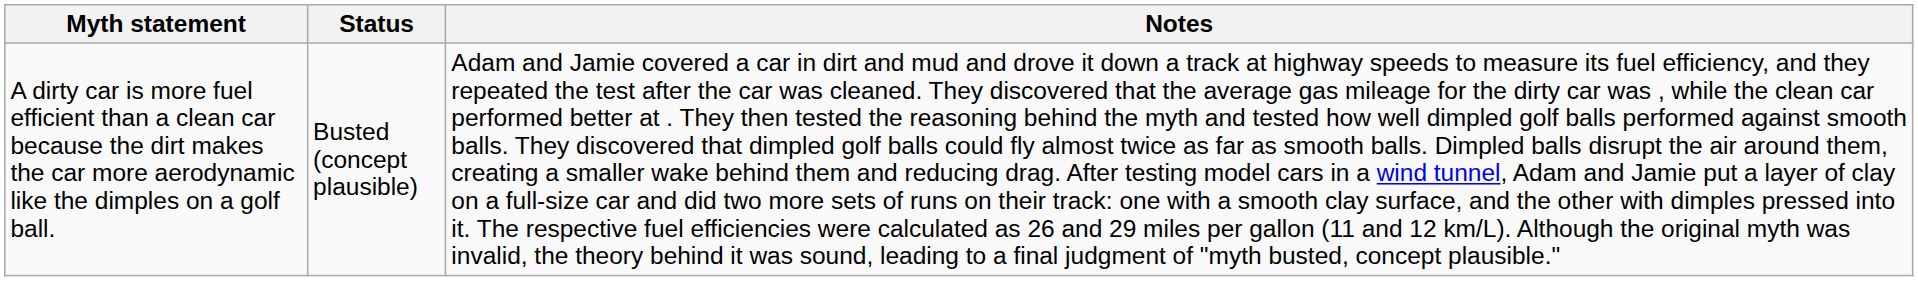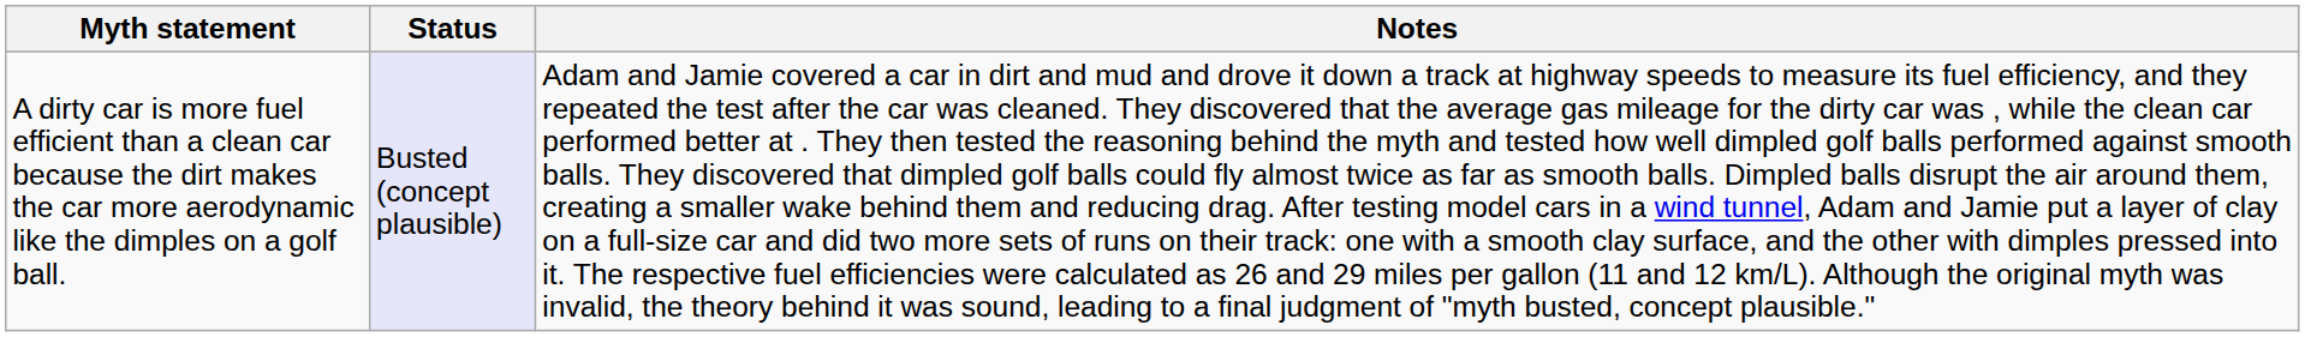row 2 | Status: no background -> lavender background
